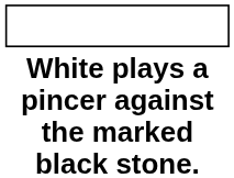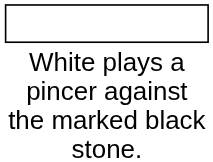row 1 | column 1: bold -> normal
